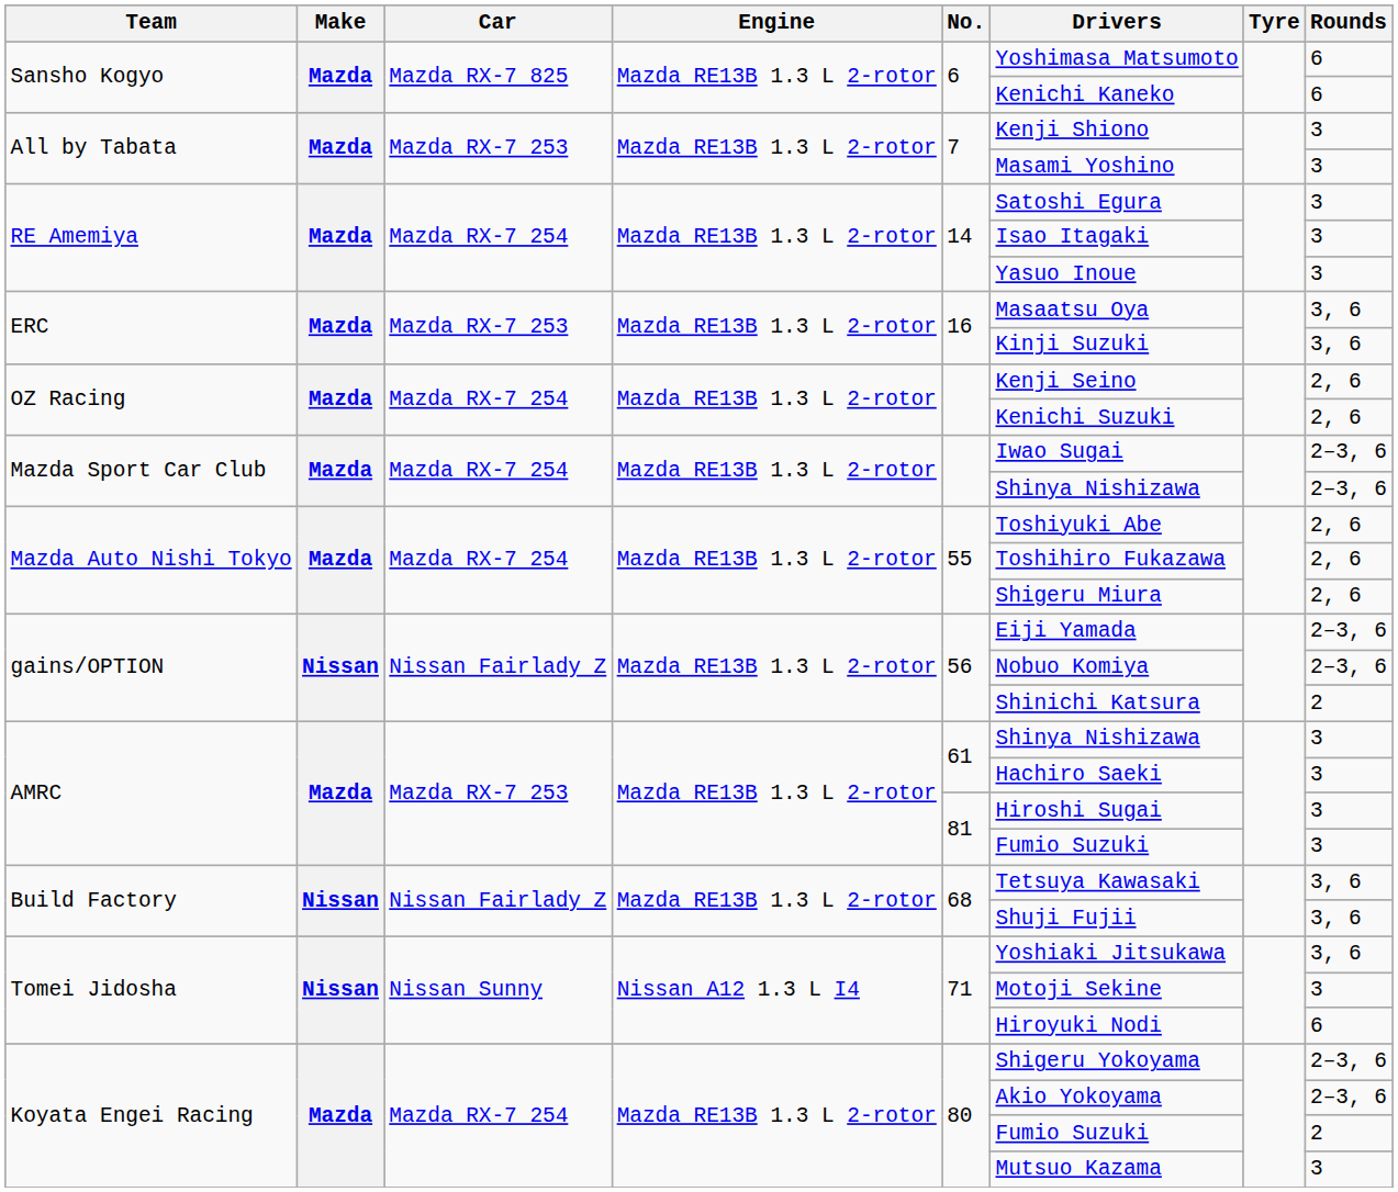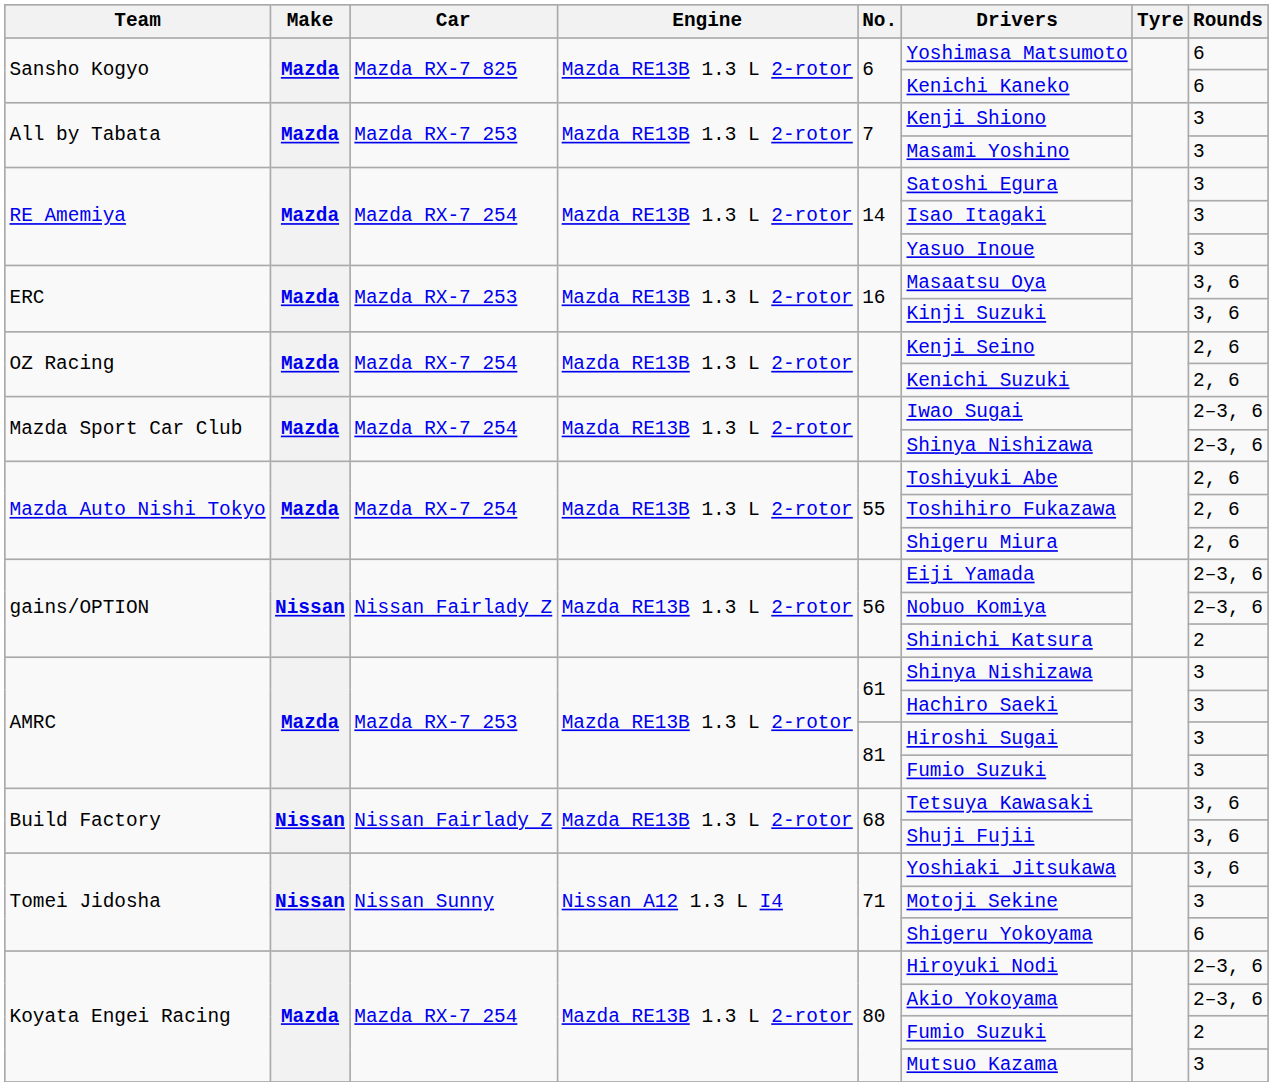row 29 | Drivers: Hiroyuki Nodi -> Shigeru Yokoyama
row 30 | Drivers: Shigeru Yokoyama -> Hiroyuki Nodi
